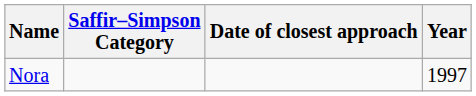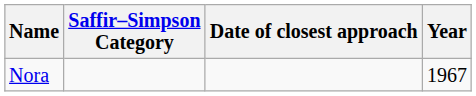Nora | Year: 1997 -> 1967
